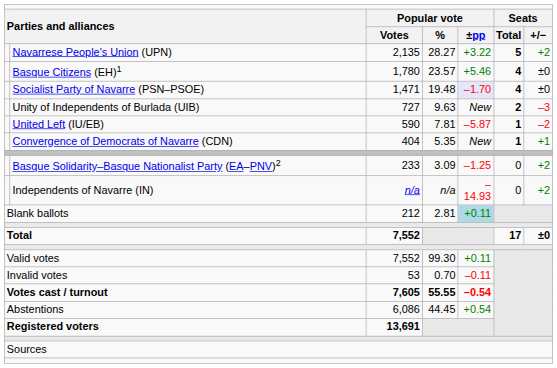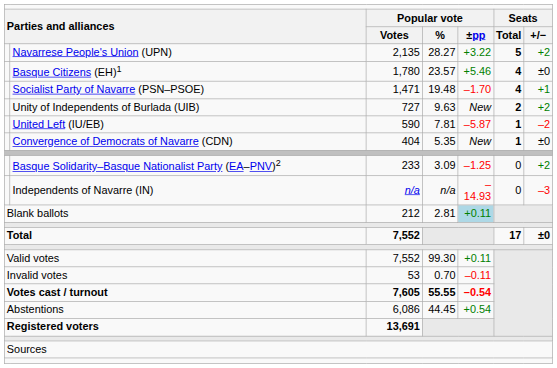Socialist Party of Navarre (PSN–PSOE) | column 5: lavender background -> no background
Socialist Party of Navarre (PSN–PSOE) | column 7: ±0 -> +1
Unity of Independents of Burlada (UIB) | column 7: –3 -> +2
Convergence of Democrats of Navarre (CDN) | column 7: +1 -> ±0
Independents of Navarre (IN) | column 7: +2 -> –3
